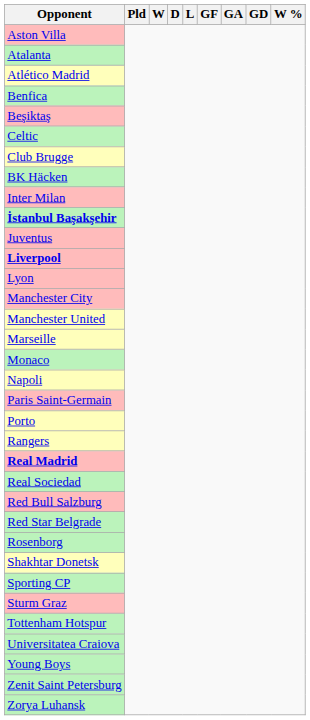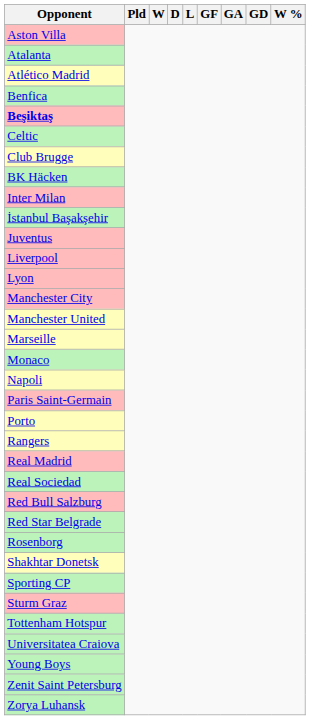Beşiktaş | Opponent: normal -> bold
İstanbul Başakşehir | Opponent: bold -> normal
Liverpool | Opponent: bold -> normal
Real Madrid | Opponent: bold -> normal
